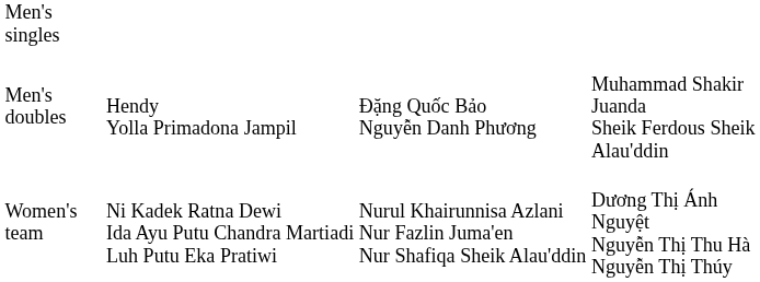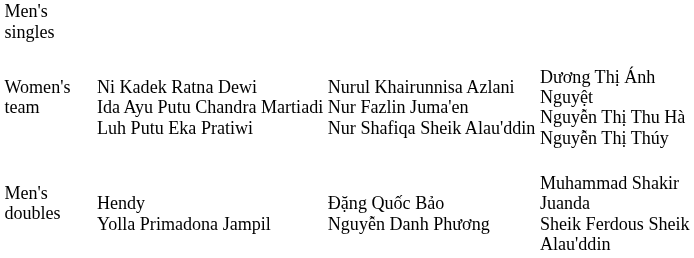rows swapped: Men's doubles <-> Women's team
